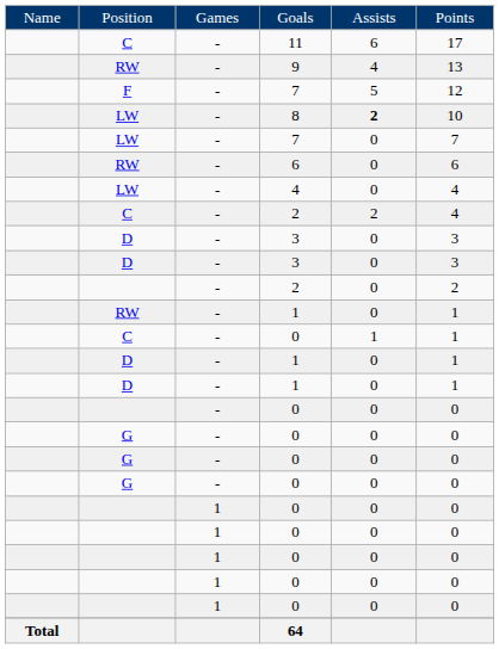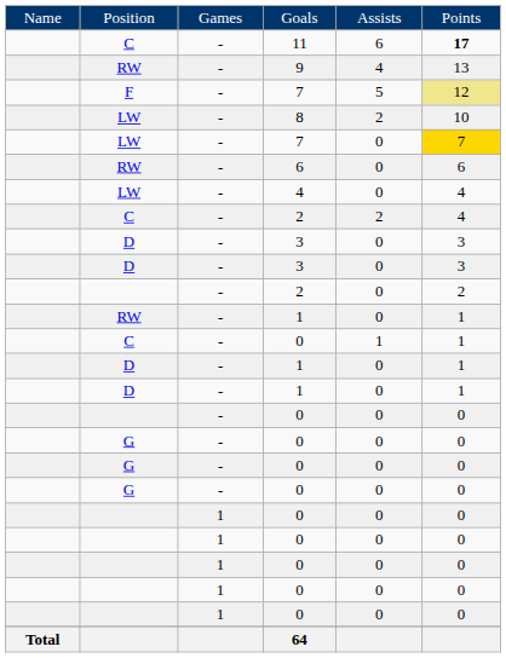11 | column 6: normal -> bold
F / 7 | column 6: no background -> khaki background
8 | column 5: bold -> normal
LW / 7 | column 6: no background -> gold background
